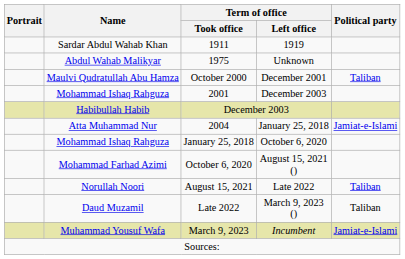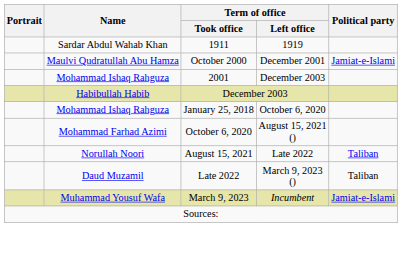- row: Abdul Wahab Malikyar | 1975 | Unknown
October 2000 | Political party: Taliban -> Jamiat-e-Islami
- row: Atta Muhammad Nur | 2004 | January 25, 2018 | Jamiat-e-Islami
